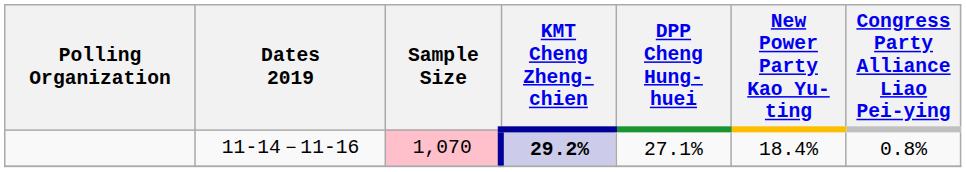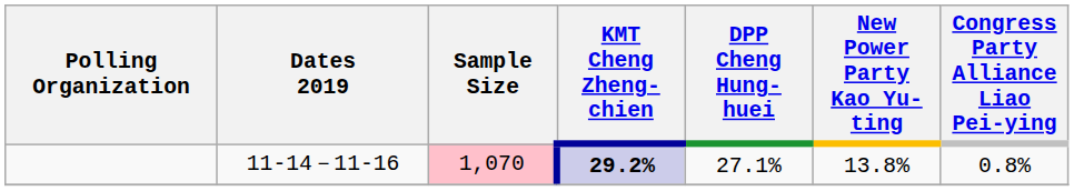row 2 | New Power Party Kao Yu-ting: 18.4% -> 13.8%
